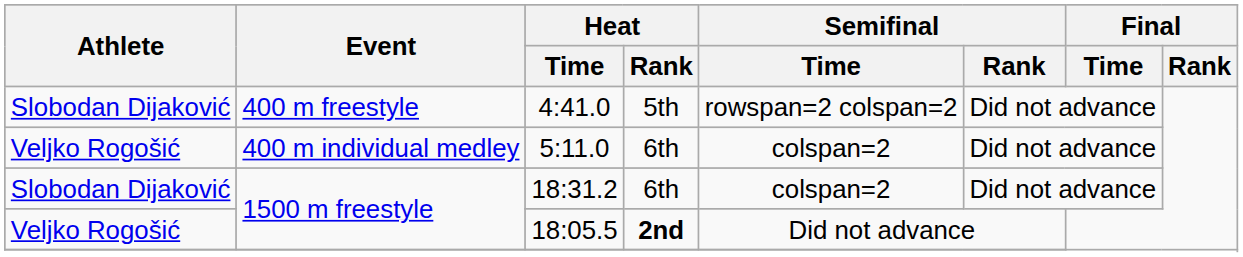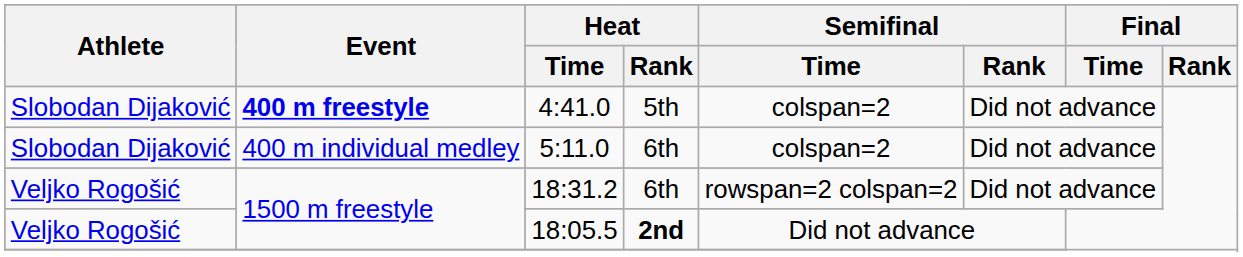4:41.0 | Event: normal -> bold
4:41.0 | Semifinal / Time: rowspan=2 colspan=2 -> colspan=2
5:11.0 | Athlete: Veljko Rogošić -> Slobodan Dijaković
18:31.2 | Athlete: Slobodan Dijaković -> Veljko Rogošić
18:31.2 | Semifinal / Time: colspan=2 -> rowspan=2 colspan=2
